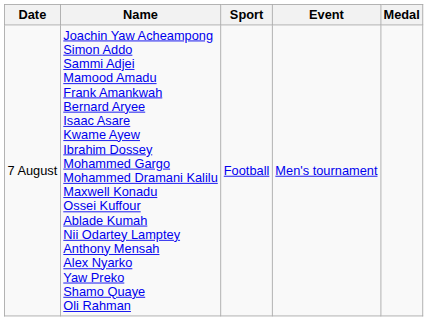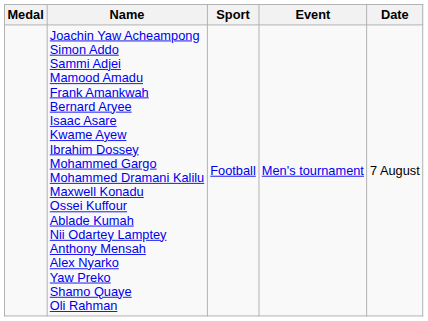columns swapped: Medal <-> Date
